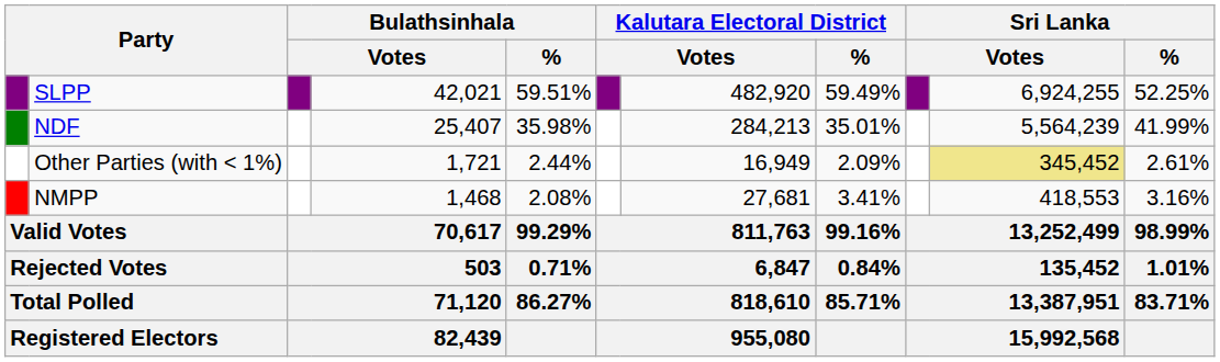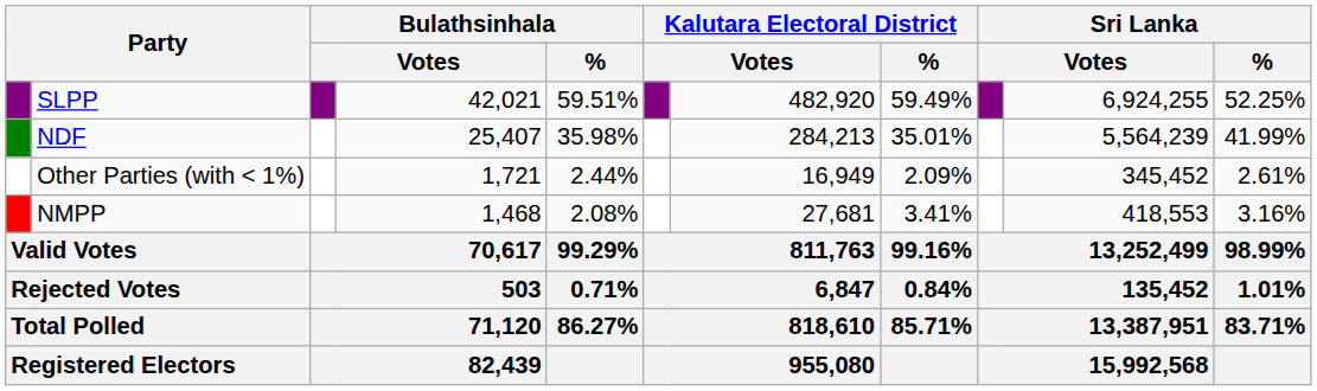Other Parties (with < 1%) | column 10: khaki background -> no background
